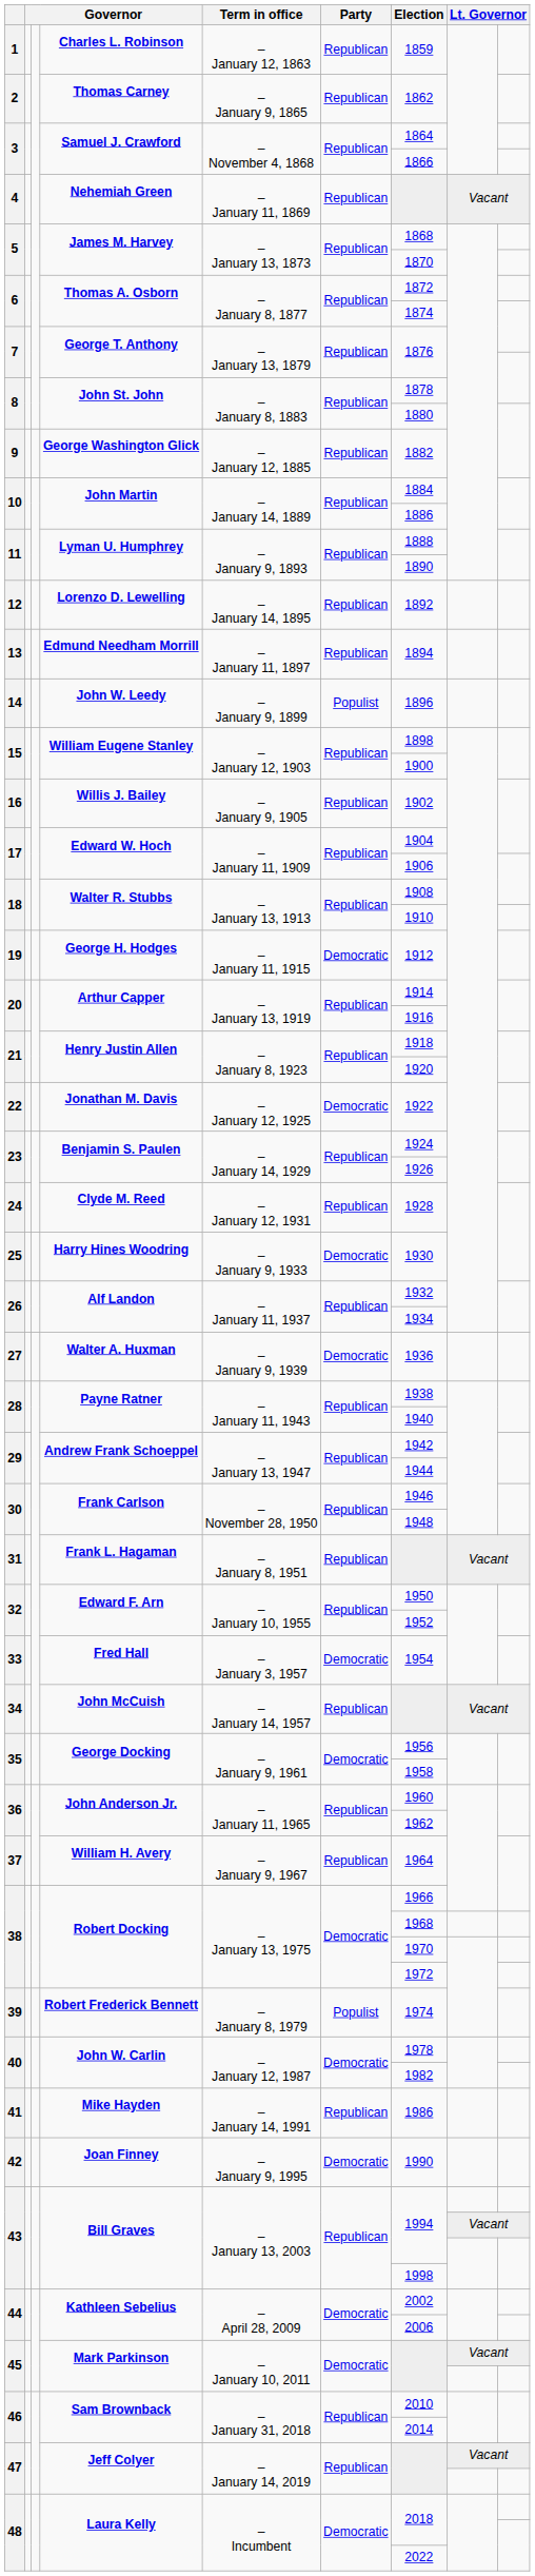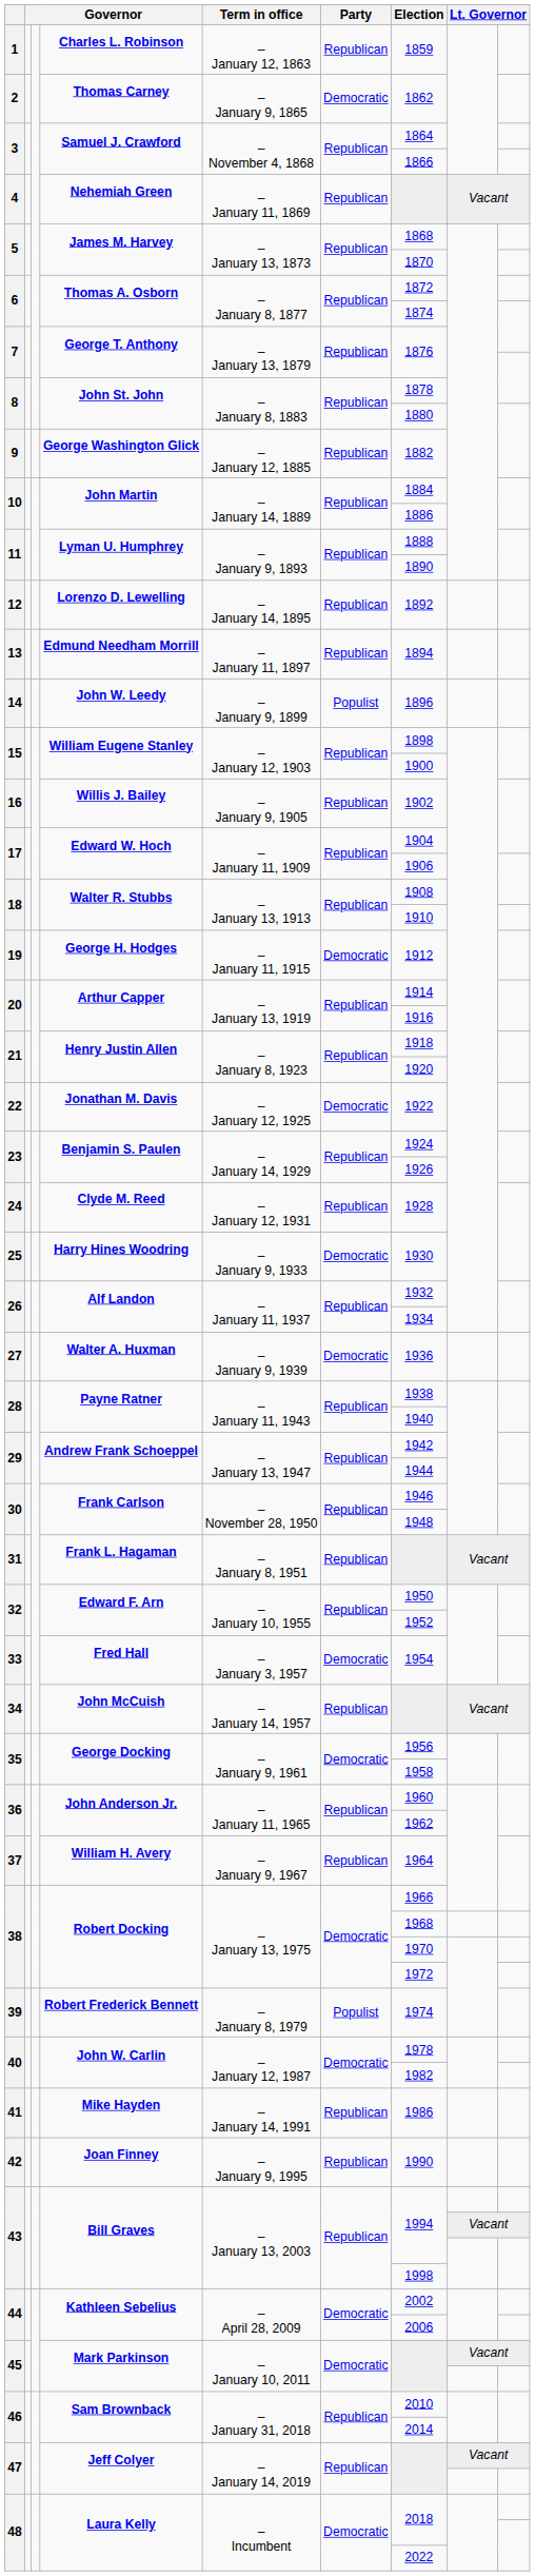2 | Party: Republican -> Democratic
42 | Party: Democratic -> Republican
